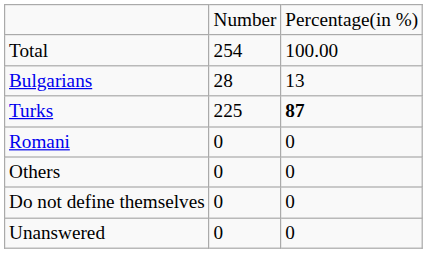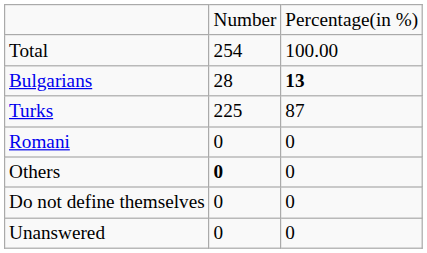Bulgarians | column 3: normal -> bold
Turks | column 3: bold -> normal
Others | column 2: normal -> bold
